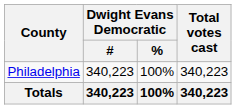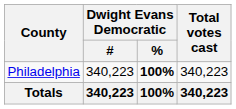Philadelphia | Dwight Evans Democratic / %: normal -> bold
